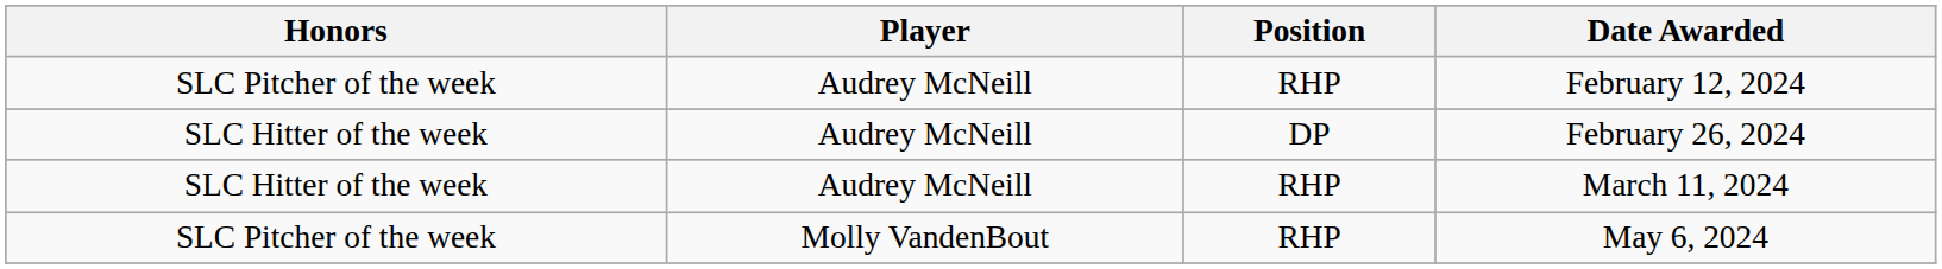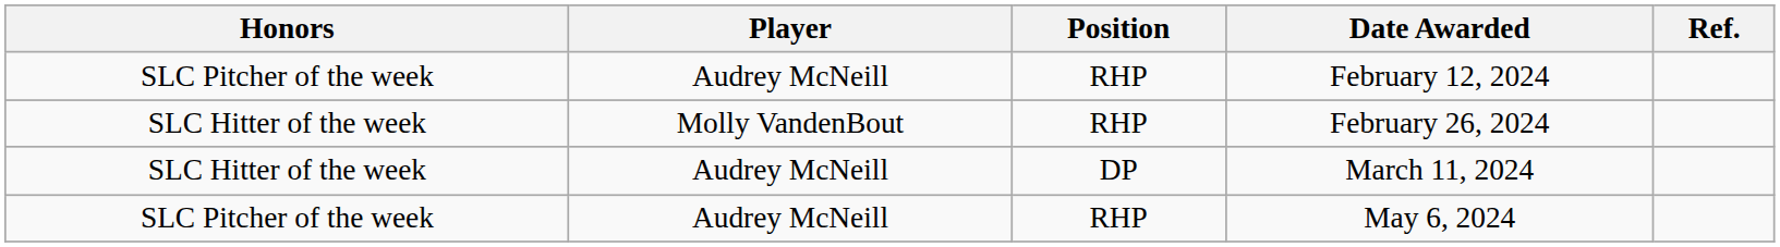+ column: Ref.
February 26, 2024 | Player: Audrey McNeill -> Molly VandenBout
February 26, 2024 | Position: DP -> RHP
March 11, 2024 | Position: RHP -> DP
May 6, 2024 | Player: Molly VandenBout -> Audrey McNeill
